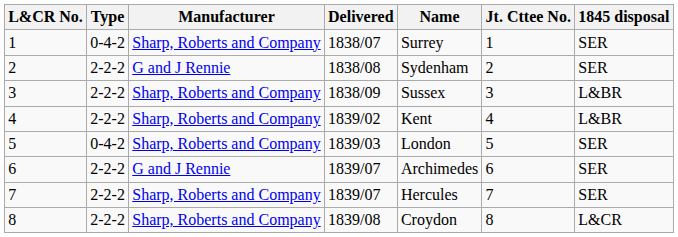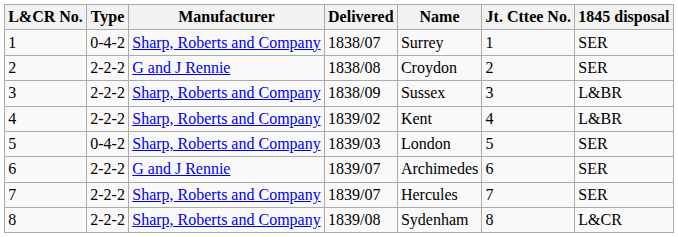row 3 | Name: Sydenham -> Croydon
row 9 | Name: Croydon -> Sydenham
